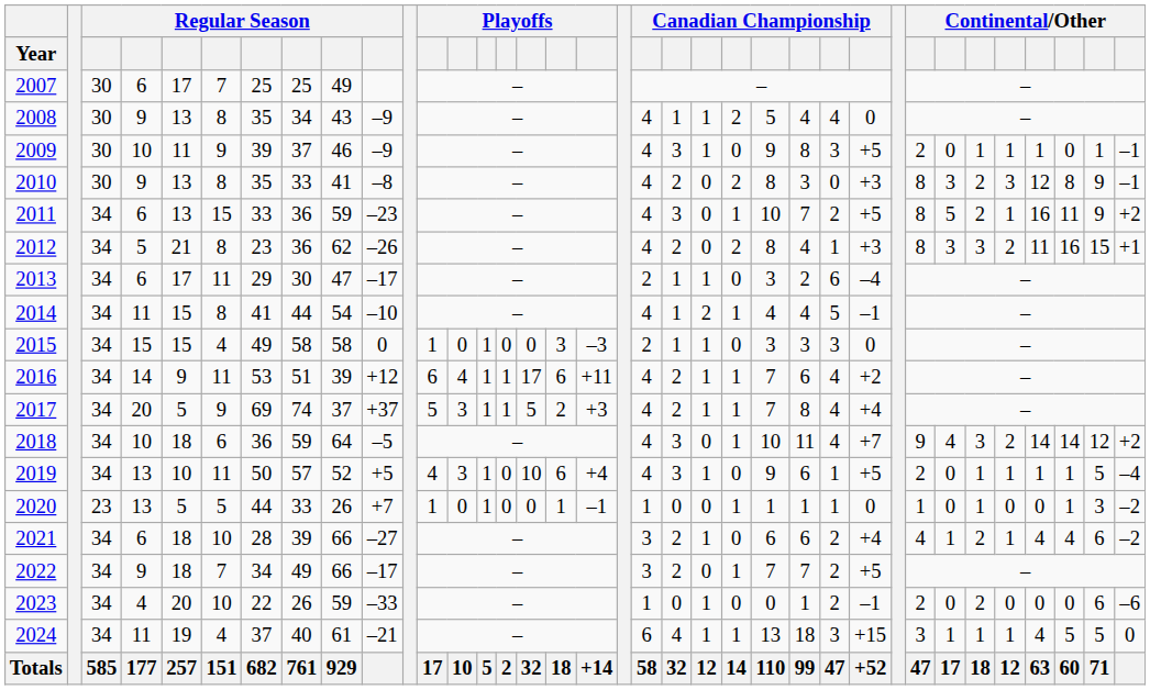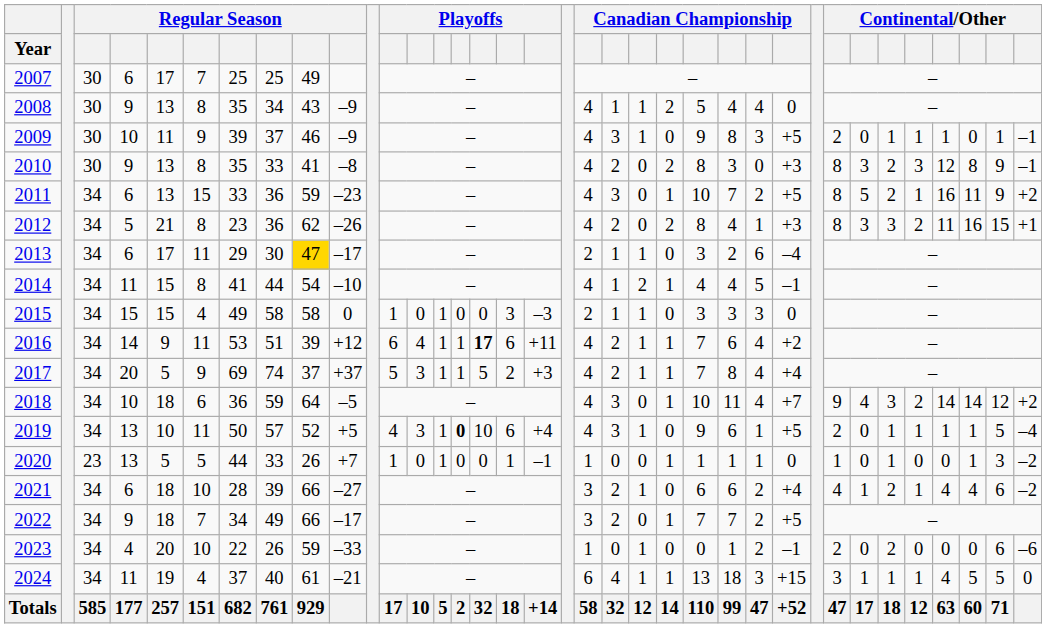2013 | column 9: no background -> gold background
2016 | column 16: normal -> bold
2019 | column 15: normal -> bold
